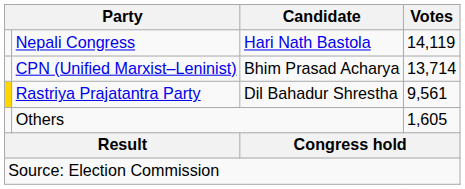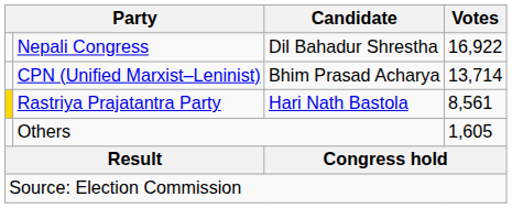Nepali Congress | Candidate: Hari Nath Bastola -> Dil Bahadur Shrestha
Nepali Congress | Votes: 14,119 -> 16,922
Rastriya Prajatantra Party | Candidate: Dil Bahadur Shrestha -> Hari Nath Bastola
Rastriya Prajatantra Party | Votes: 9,561 -> 8,561
